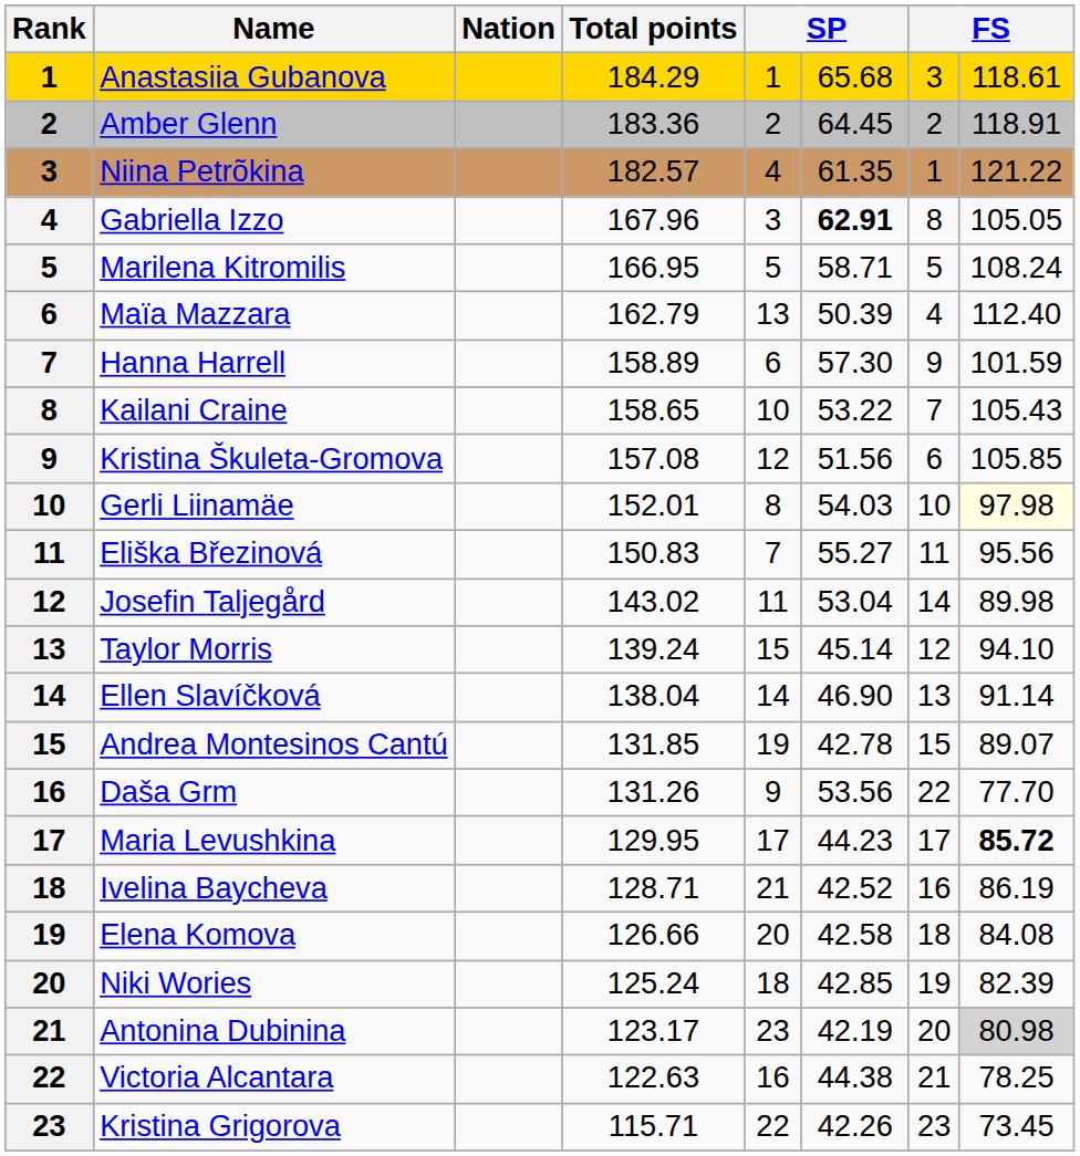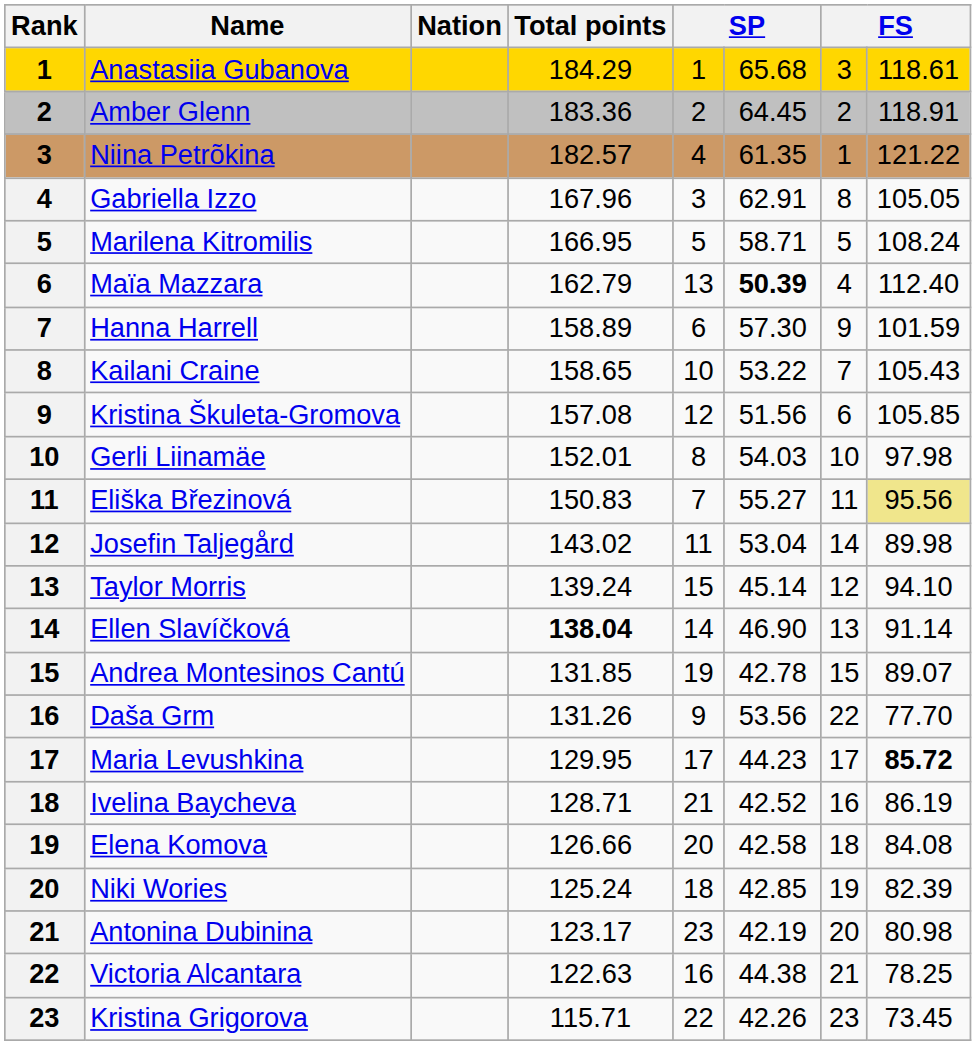Gabriella Izzo | column 6: bold -> normal
Maïa Mazzara | column 6: normal -> bold
Gerli Liinamäe | column 8: lightyellow background -> no background
Eliška Březinová | column 8: no background -> khaki background
Ellen Slavíčková | Total points: normal -> bold
Antonina Dubinina | column 8: lightgrey background -> no background
